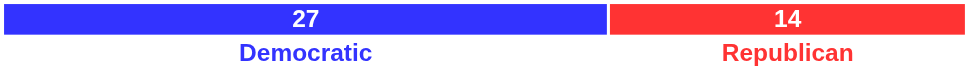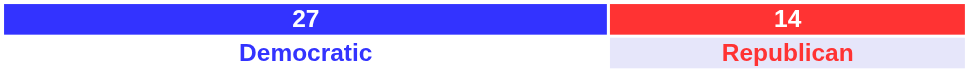Democratic | column 2: no background -> lavender background
